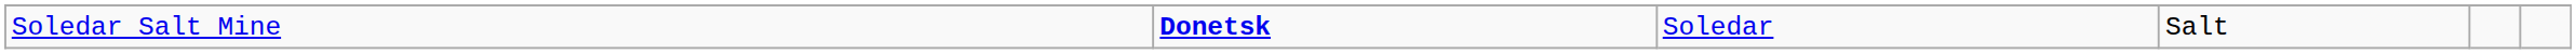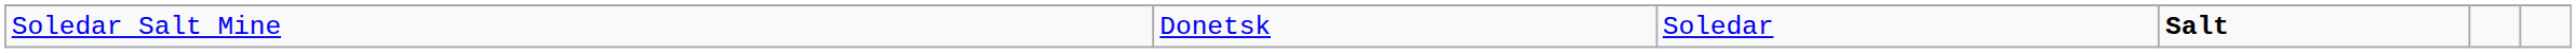Soledar Salt Mine | column 2: bold -> normal
Soledar Salt Mine | column 4: normal -> bold
